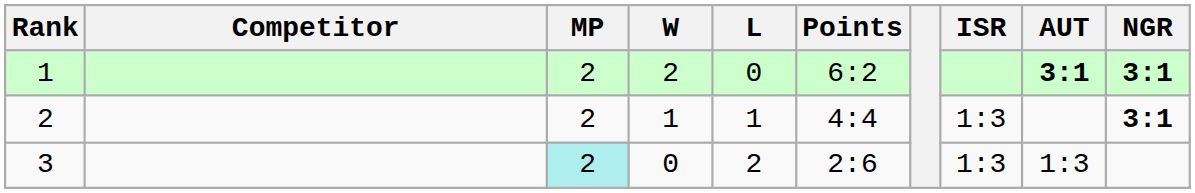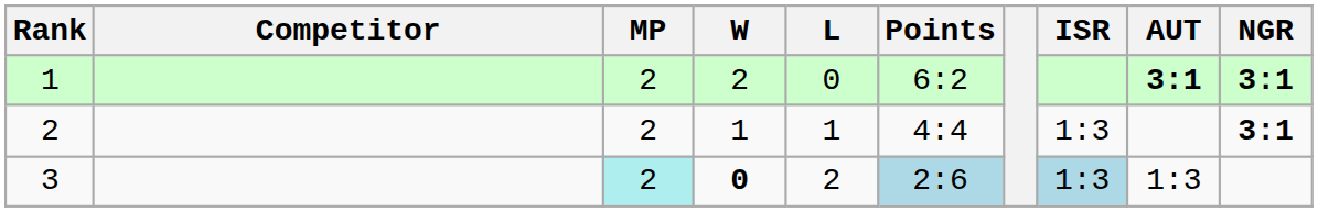3 | W: normal -> bold
3 | Points: no background -> lightblue background
3 | ISR: no background -> lightblue background
